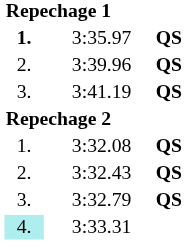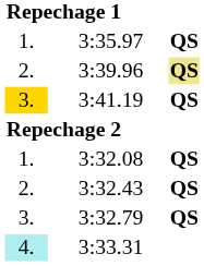3:35.97 | column 1: bold -> normal
3:39.96 | column 3: no background -> khaki background
3:41.19 | column 1: no background -> gold background
